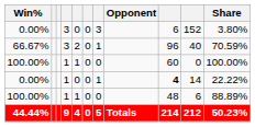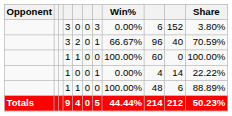columns swapped: Opponent <-> Win%
row 5 | column 9: bold -> normal
